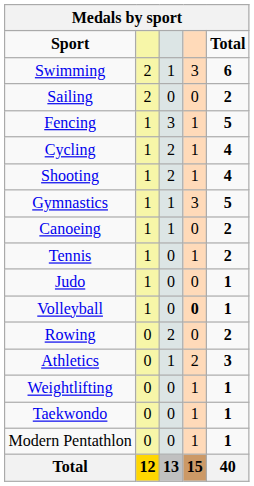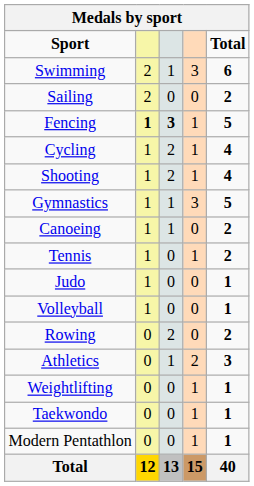Fencing | column 2: normal -> bold
Fencing | column 3: normal -> bold
Volleyball | column 4: bold -> normal
